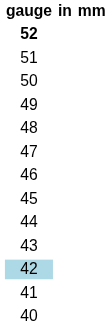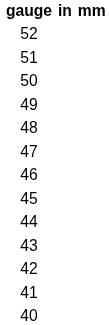52 | gauge: bold -> normal
42 | gauge: lightblue background -> no background
